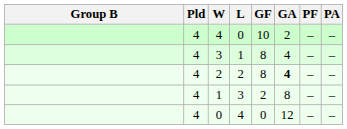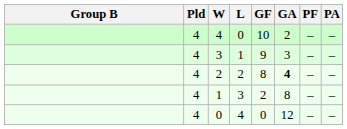row 3 | GF: 8 -> 9
row 3 | GA: 4 -> 3
